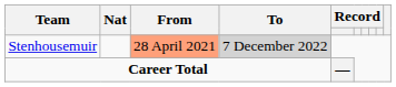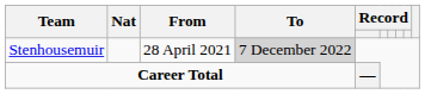Stenhousemuir | From: lightsalmon background -> no background
